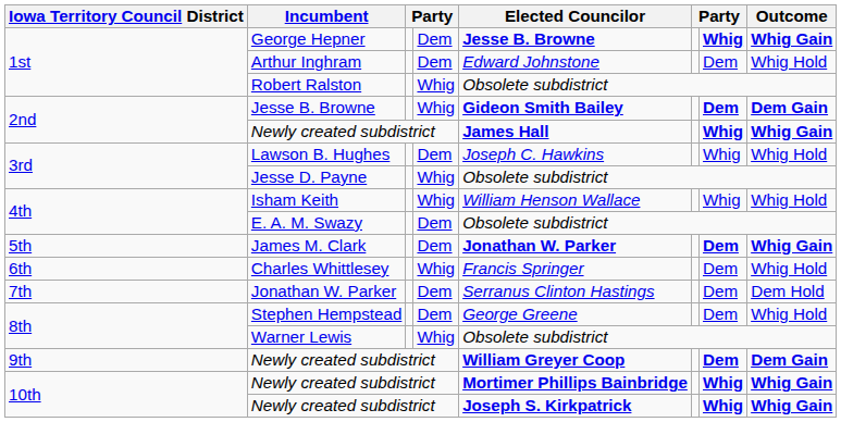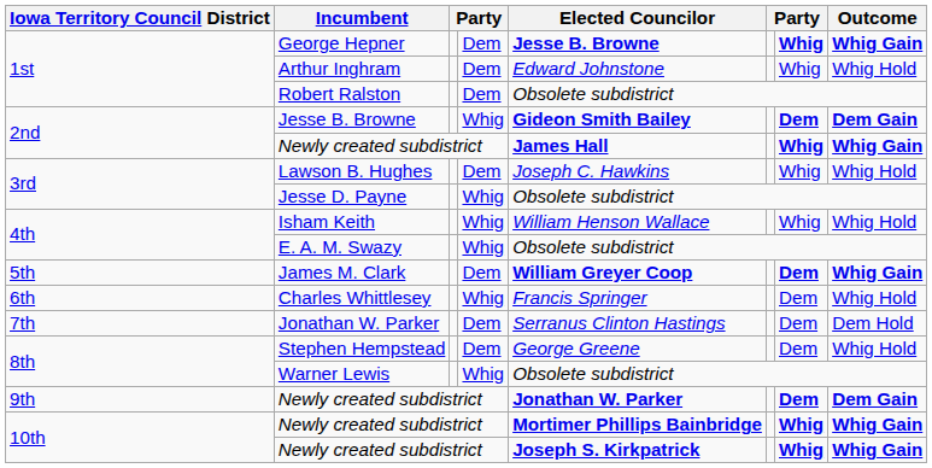Arthur Inghram | column 7: Dem -> Whig
Robert Ralston | column 4: Whig -> Dem
E. A. M. Swazy | column 4: Dem -> Whig
James M. Clark | Elected Councilor: Jonathan W. Parker -> William Greyer Coop
9th / Newly created subdistrict | Elected Councilor: William Greyer Coop -> Jonathan W. Parker
